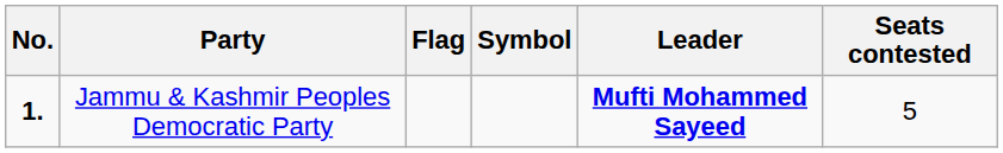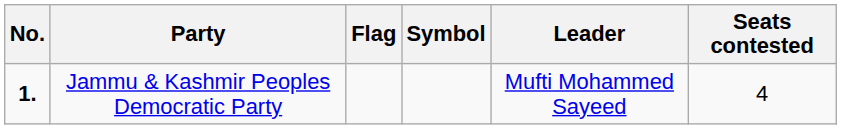Jammu & Kashmir Peoples Democratic Party | Leader: bold -> normal
Jammu & Kashmir Peoples Democratic Party | Seats contested: 5 -> 4
